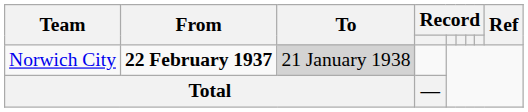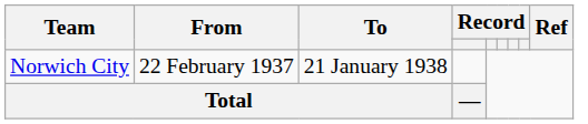Norwich City | From: bold -> normal
Norwich City | To: lightgrey background -> no background
